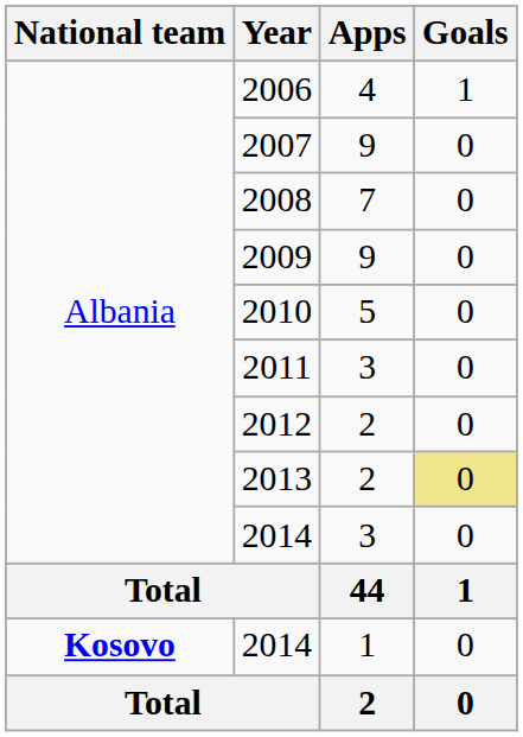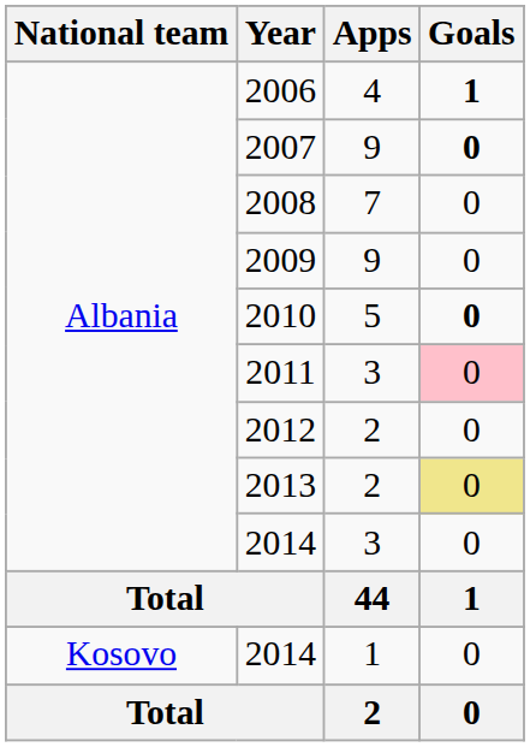2006 | Goals: normal -> bold
2007 | Goals: normal -> bold
2010 | Goals: normal -> bold
2011 | Goals: no background -> pink background
2014 / 1 | National team: bold -> normal
